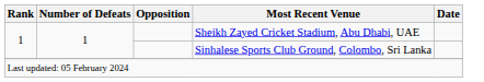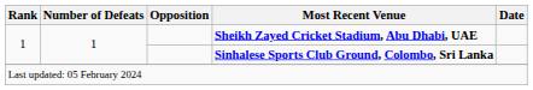Sheikh Zayed Cricket Stadium, Abu Dhabi, UAE | Most Recent Venue: normal -> bold
Sinhalese Sports Club Ground, Colombo, Sri Lanka | Most Recent Venue: normal -> bold
